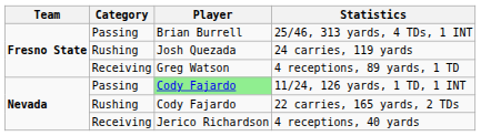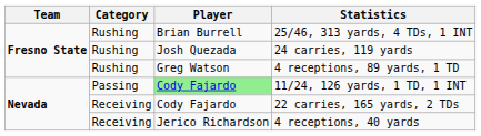25/46, 313 yards, 4 TDs, 1 INT | Category: Passing -> Rushing
4 receptions, 89 yards, 1 TD | Category: Receiving -> Rushing
22 carries, 165 yards, 2 TDs | Category: Rushing -> Receiving
